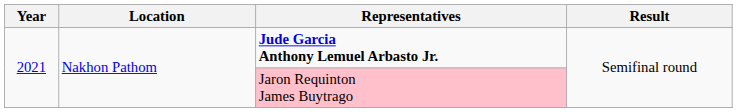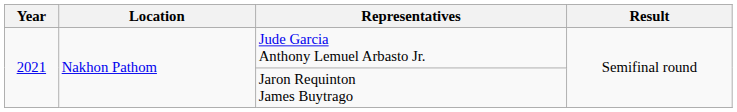Jude Garcia Anthony Lemuel Arbasto Jr. | Representatives: bold -> normal
Jaron Requinton James Buytrago | Representatives: pink background -> no background
